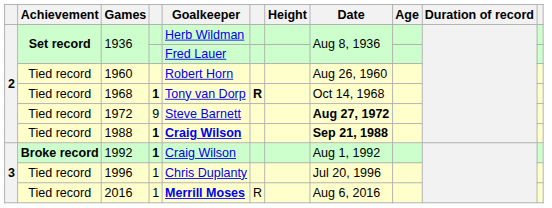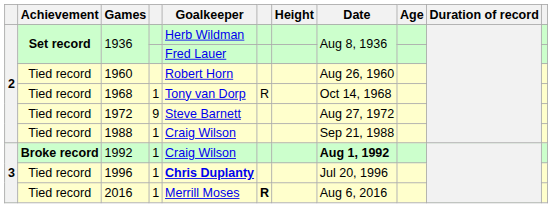1968 | column 4: bold -> normal
1968 | column 6: bold -> normal
1972 | Date: bold -> normal
1988 | column 4: bold -> normal
1988 | Goalkeeper: bold -> normal
1988 | Date: bold -> normal
1992 | column 4: bold -> normal
1992 | Date: normal -> bold
1996 | Goalkeeper: normal -> bold
2016 | Goalkeeper: bold -> normal
2016 | column 6: normal -> bold
